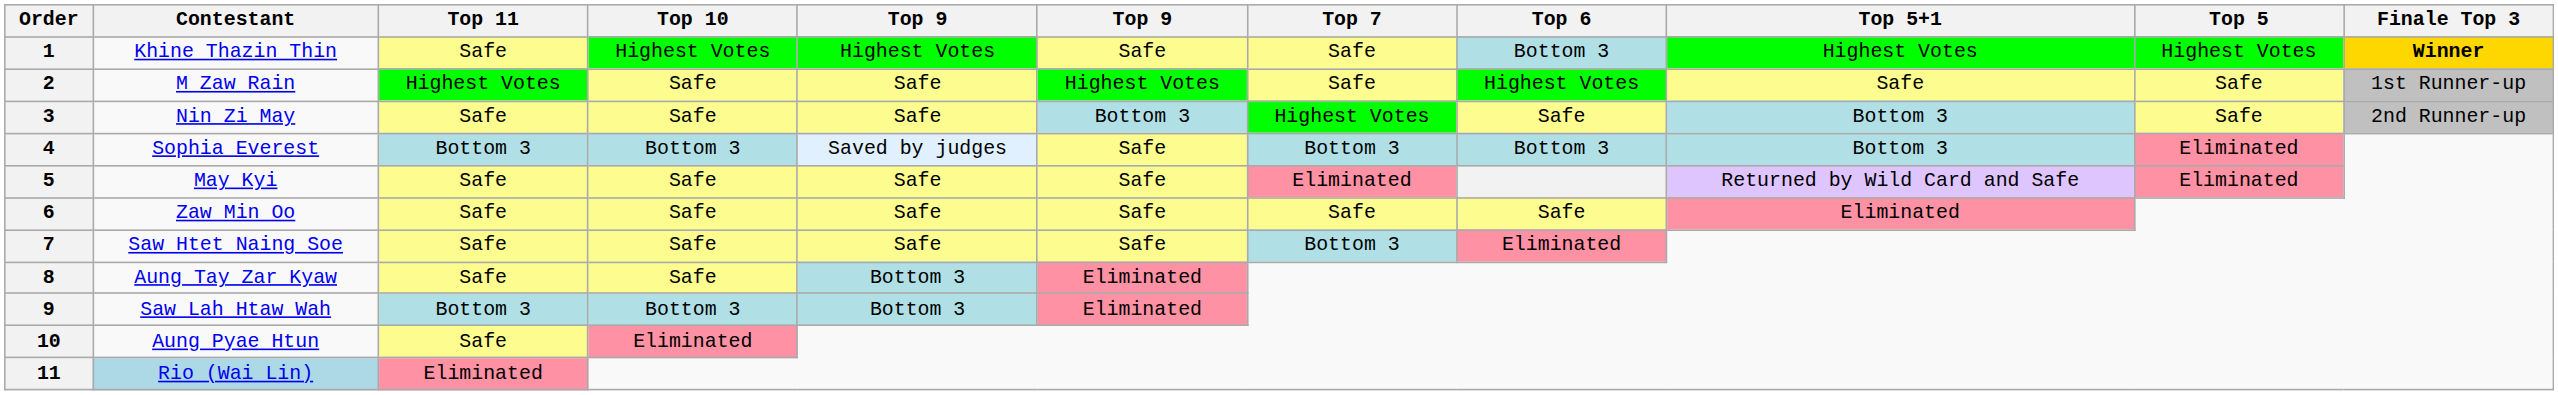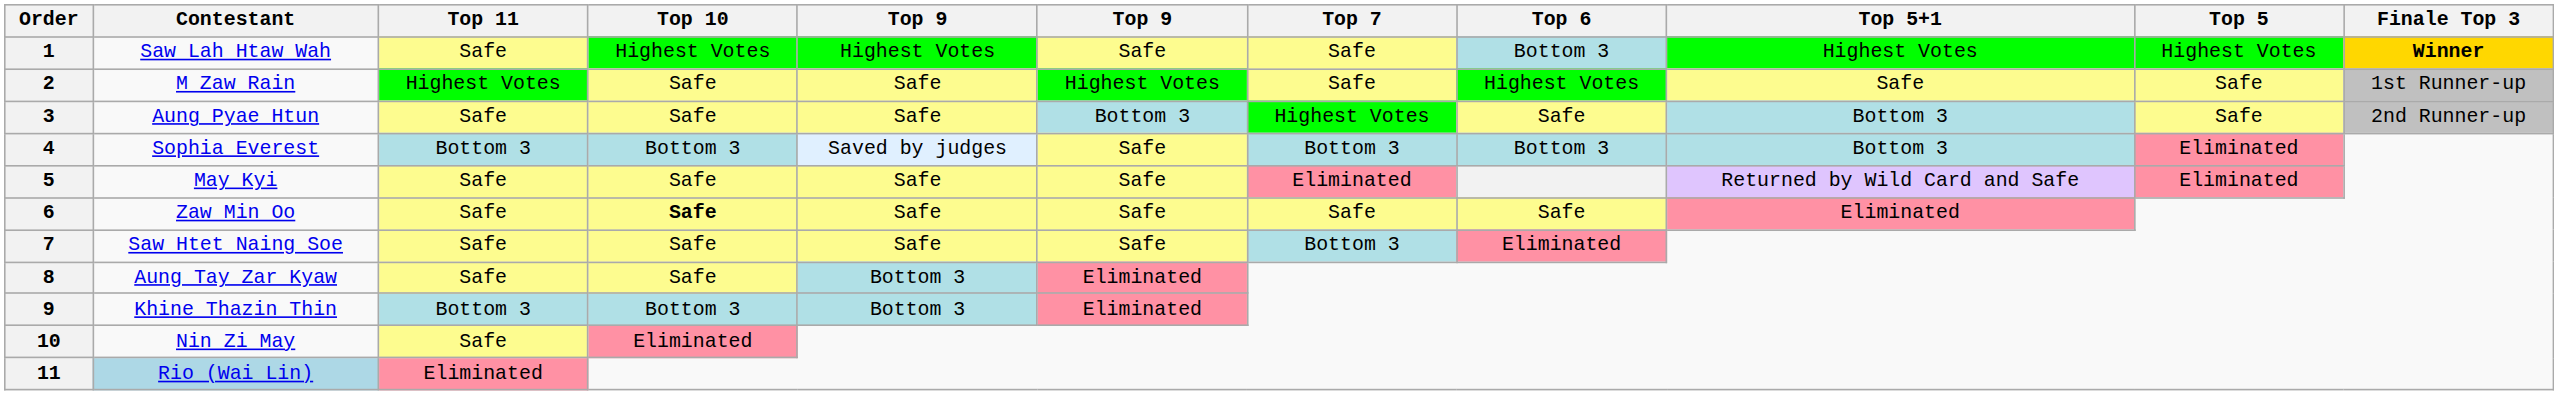1 | Contestant: Khine Thazin Thin -> Saw Lah Htaw Wah
3 | Contestant: Nin Zi May -> Aung Pyae Htun
6 | Top 10: normal -> bold
9 | Contestant: Saw Lah Htaw Wah -> Khine Thazin Thin
10 | Contestant: Aung Pyae Htun -> Nin Zi May
